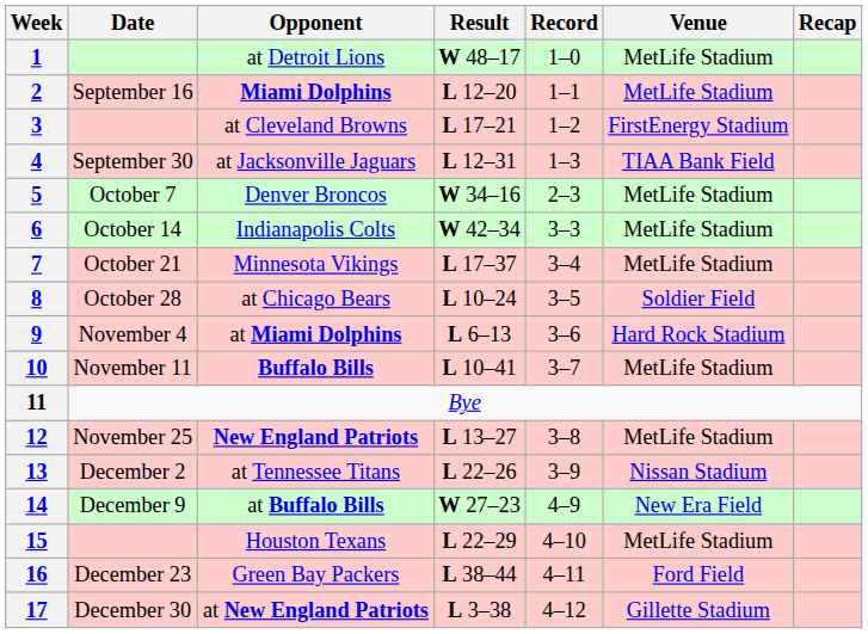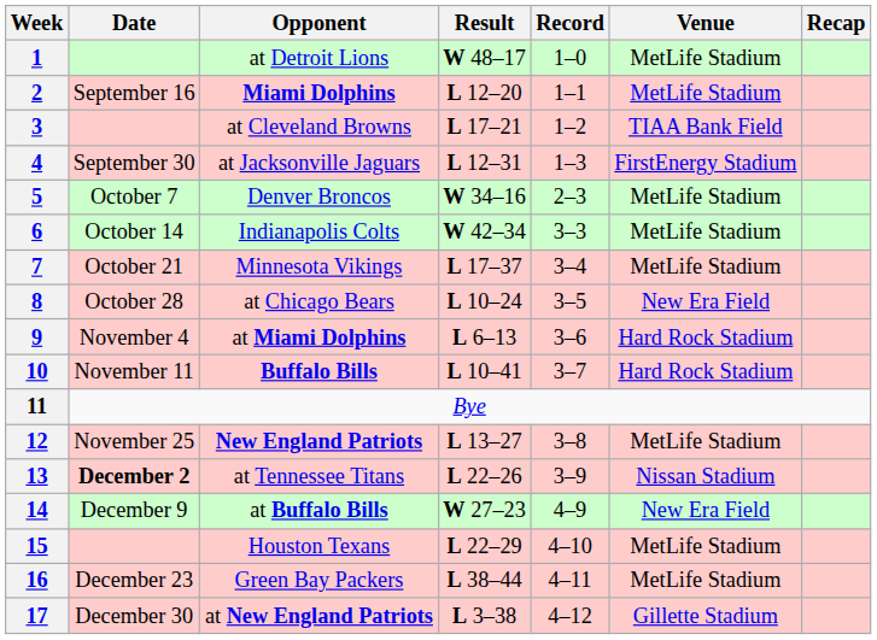3 | Venue: FirstEnergy Stadium -> TIAA Bank Field
4 | Venue: TIAA Bank Field -> FirstEnergy Stadium
8 | Venue: Soldier Field -> New Era Field
10 | Venue: MetLife Stadium -> Hard Rock Stadium
13 | Date: normal -> bold
16 | Venue: Ford Field -> MetLife Stadium
